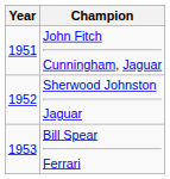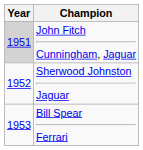John Fitch Cunningham, Jaguar | Year: no background -> lightgrey background
